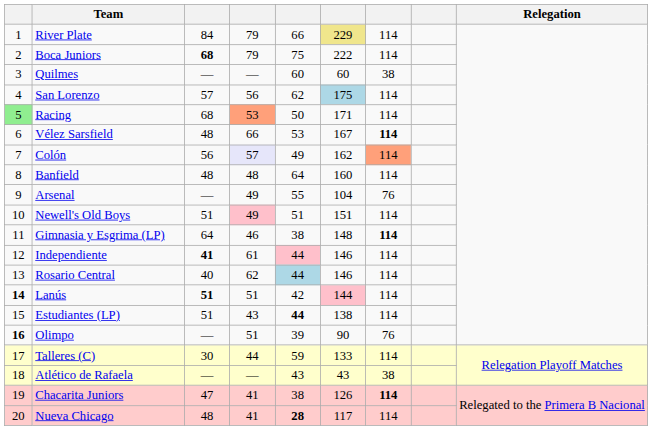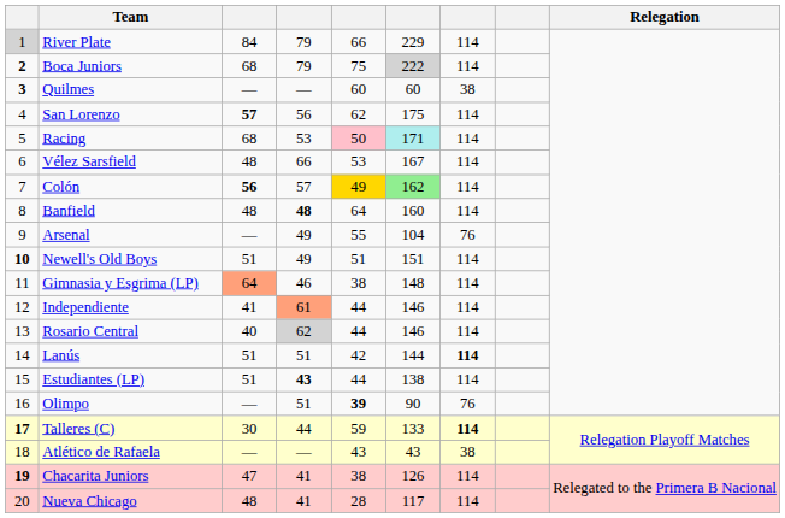River Plate | column 1: no background -> lightgrey background
River Plate | column 6: khaki background -> no background
Boca Juniors | column 1: normal -> bold
Boca Juniors | column 3: bold -> normal
Boca Juniors | column 6: no background -> lightgrey background
Quilmes | column 1: normal -> bold
San Lorenzo | column 3: normal -> bold
San Lorenzo | column 6: lightblue background -> no background
Racing | column 1: lightgreen background -> no background
Racing | column 4: lightsalmon background -> no background
Racing | column 5: no background -> pink background
Racing | column 6: no background -> paleturquoise background
Vélez Sarsfield | column 7: bold -> normal
Colón | column 3: normal -> bold
Colón | column 4: lavender background -> no background
Colón | column 5: no background -> gold background
Colón | column 6: no background -> lightgreen background
Colón | column 7: lightsalmon background -> no background
Banfield | column 4: normal -> bold
Newell's Old Boys | column 1: normal -> bold
Newell's Old Boys | column 4: pink background -> no background
Gimnasia y Esgrima (LP) | column 3: no background -> lightsalmon background
Gimnasia y Esgrima (LP) | column 7: bold -> normal
Independiente | column 3: bold -> normal
Independiente | column 4: no background -> lightsalmon background
Independiente | column 5: pink background -> no background
Rosario Central | column 4: no background -> lightgrey background
Rosario Central | column 5: lightblue background -> no background
Lanús | column 1: bold -> normal
Lanús | column 3: bold -> normal
Lanús | column 6: pink background -> no background
Lanús | column 7: normal -> bold
Estudiantes (LP) | column 4: normal -> bold
Estudiantes (LP) | column 5: bold -> normal
Olimpo | column 1: bold -> normal
Olimpo | column 5: normal -> bold
Talleres (C) | column 1: normal -> bold
Talleres (C) | column 7: normal -> bold
Chacarita Juniors | column 1: normal -> bold
Chacarita Juniors | column 7: bold -> normal
Nueva Chicago | column 5: bold -> normal
